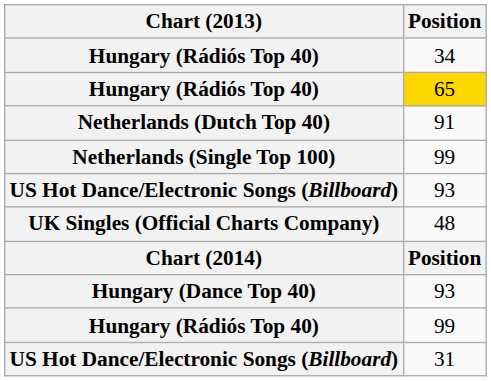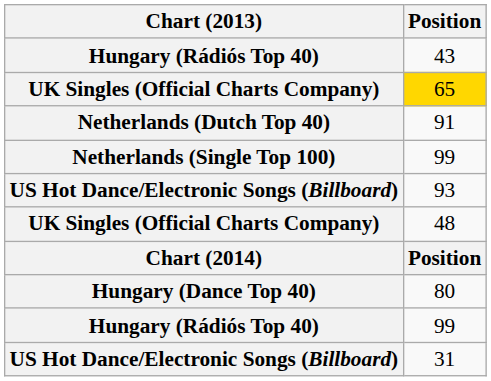row 2 | Position: 34 -> 43
row 3 | Chart (2013): Hungary (Rádiós Top 40) -> UK Singles (Official Charts Company)
row 9 | Position: 93 -> 80
